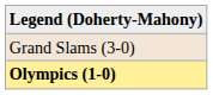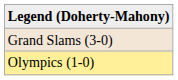row 3 | column 1: bold -> normal
